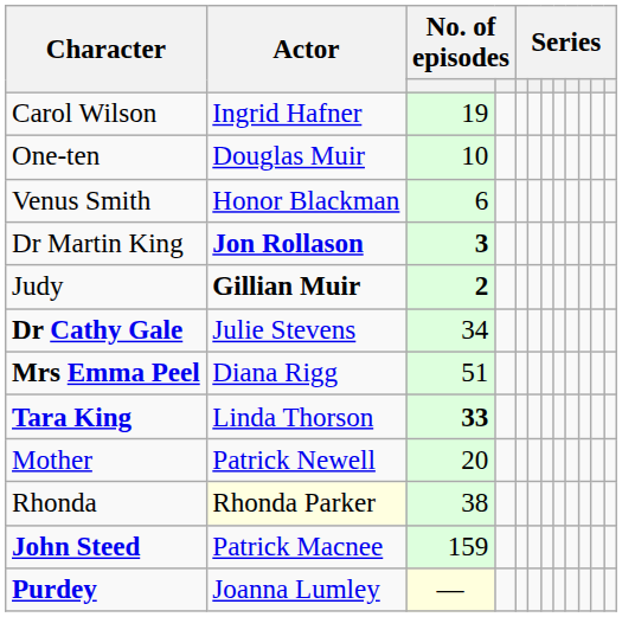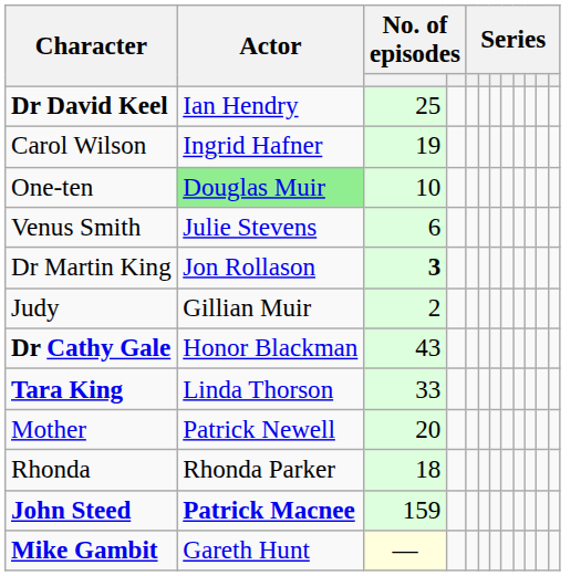+ row: Dr David Keel | Ian Hendry | 25
One-ten | Actor: no background -> lightgreen background
Venus Smith | Actor: Honor Blackman -> Julie Stevens
Dr Martin King | Actor: bold -> normal
Judy | Actor: bold -> normal
Judy | column 3: bold -> normal
Dr Cathy Gale | Actor: Julie Stevens -> Honor Blackman
Dr Cathy Gale | column 3: 34 -> 43
- row: Mrs Emma Peel | Diana Rigg | 51
Tara King | column 3: bold -> normal
Rhonda | Actor: lightyellow background -> no background
Rhonda | column 3: 38 -> 18
John Steed | Actor: normal -> bold
+ row: Mike Gambit | Gareth Hunt | —
- row: Purdey | Joanna Lumley | —
